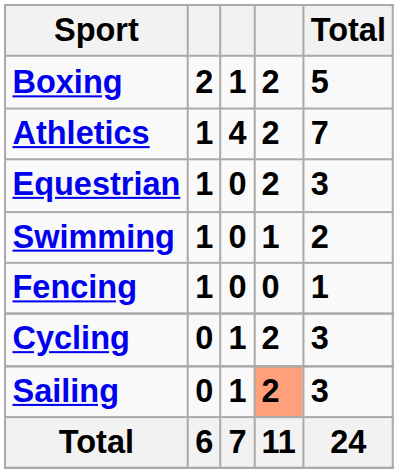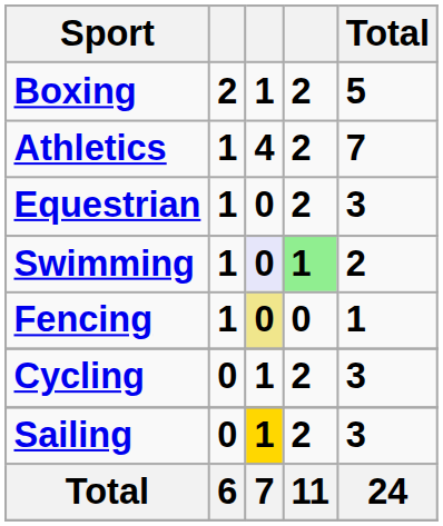Swimming | column 3: no background -> lavender background
Swimming | column 4: no background -> lightgreen background
Fencing | column 3: no background -> khaki background
Sailing | column 3: no background -> gold background
Sailing | column 4: lightsalmon background -> no background
